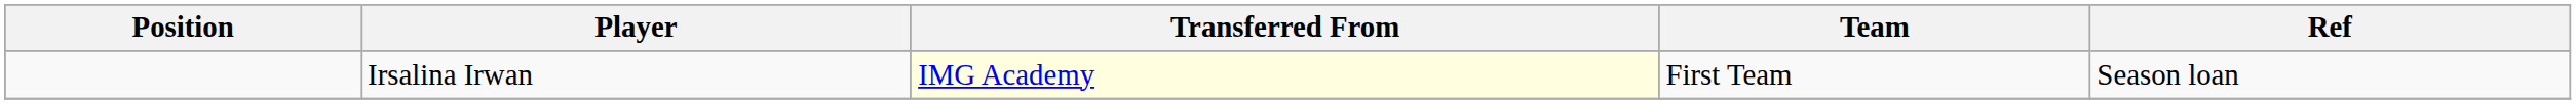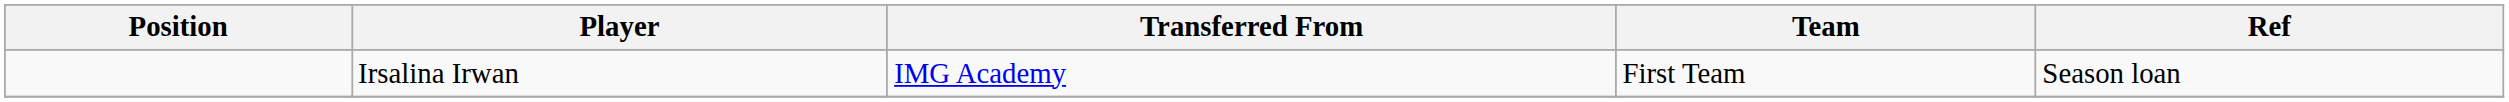Irsalina Irwan | Transferred From: lightyellow background -> no background
